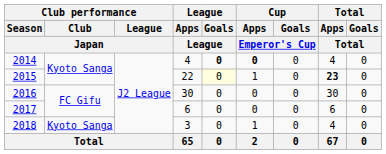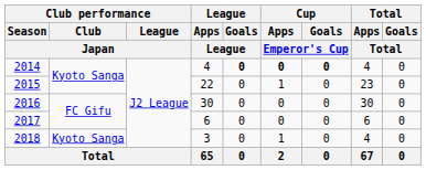2014 | Cup / Goals / Emperor's Cup: normal -> bold
2015 | League / Goals / League: lightyellow background -> no background
2015 | Total / Apps / Total: bold -> normal
